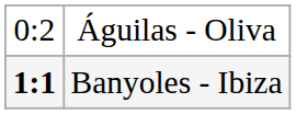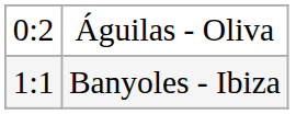Banyoles - Ibiza | column 1: bold -> normal
